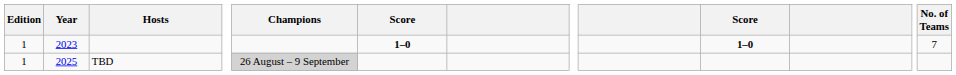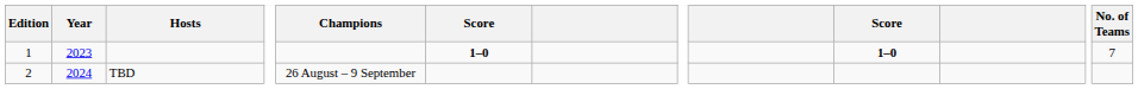TBD | Edition: 1 -> 2
TBD | Year: 2025 -> 2024
TBD | Champions: lightgrey background -> no background
